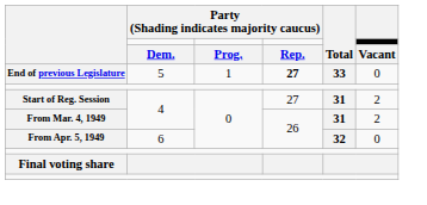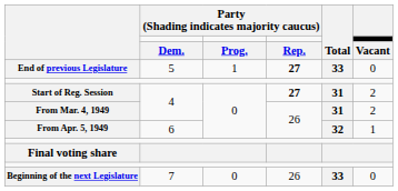Start of Reg. Session | column 4: normal -> bold
From Apr. 5, 1949 | column 6: 0 -> 1
+ row: Beginning of the next Legislature | 7 | 0 | 26 | 33 | 0
